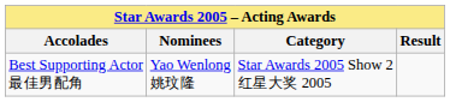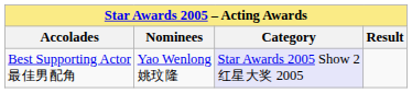Best Supporting Actor 最佳男配角 | Category: no background -> lavender background
